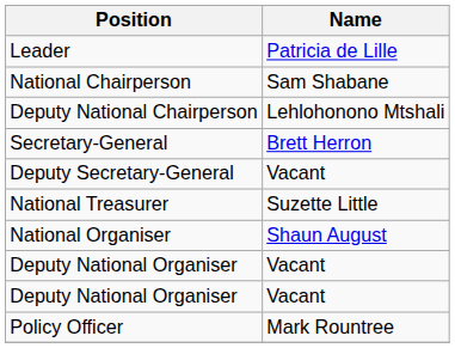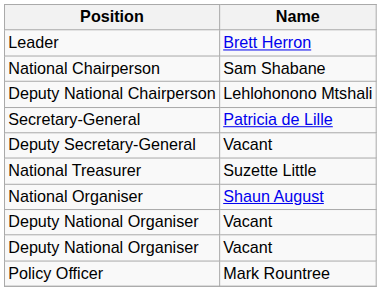row 2 | Name: Patricia de Lille -> Brett Herron
row 5 | Name: Brett Herron -> Patricia de Lille
